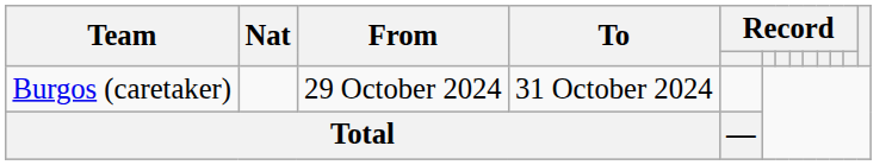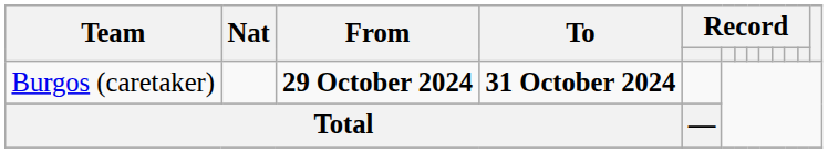Burgos (caretaker) | From: normal -> bold
Burgos (caretaker) | To: normal -> bold
